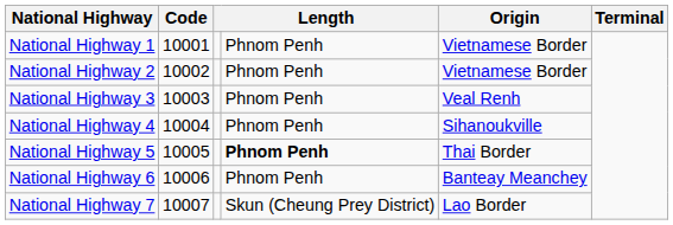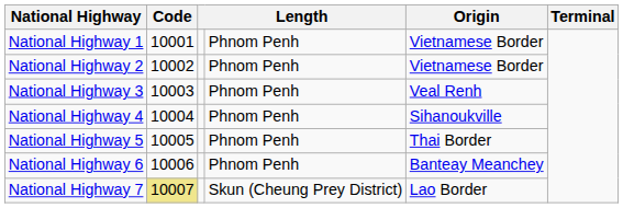National Highway 5 | column 4: bold -> normal
National Highway 7 | Code: no background -> khaki background
